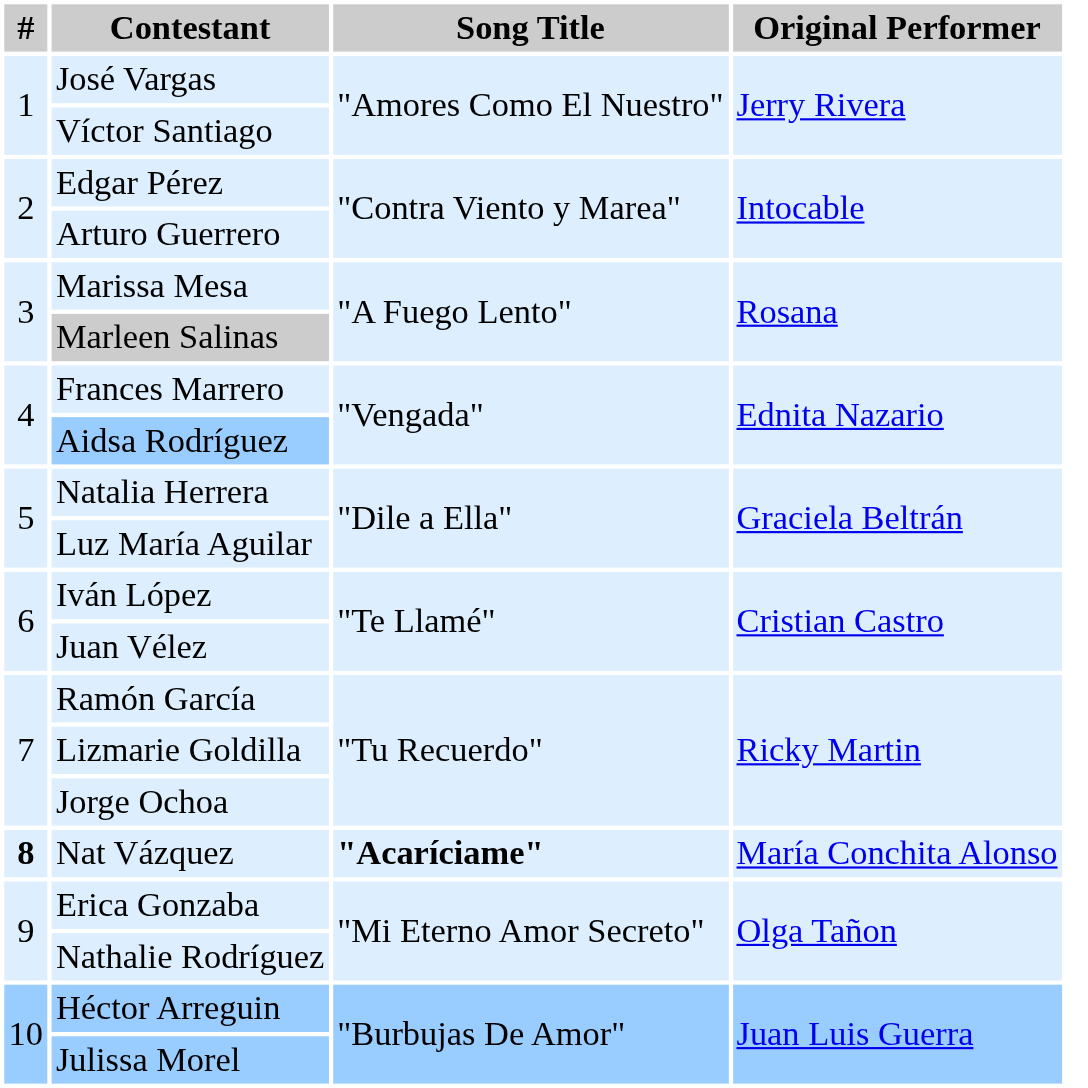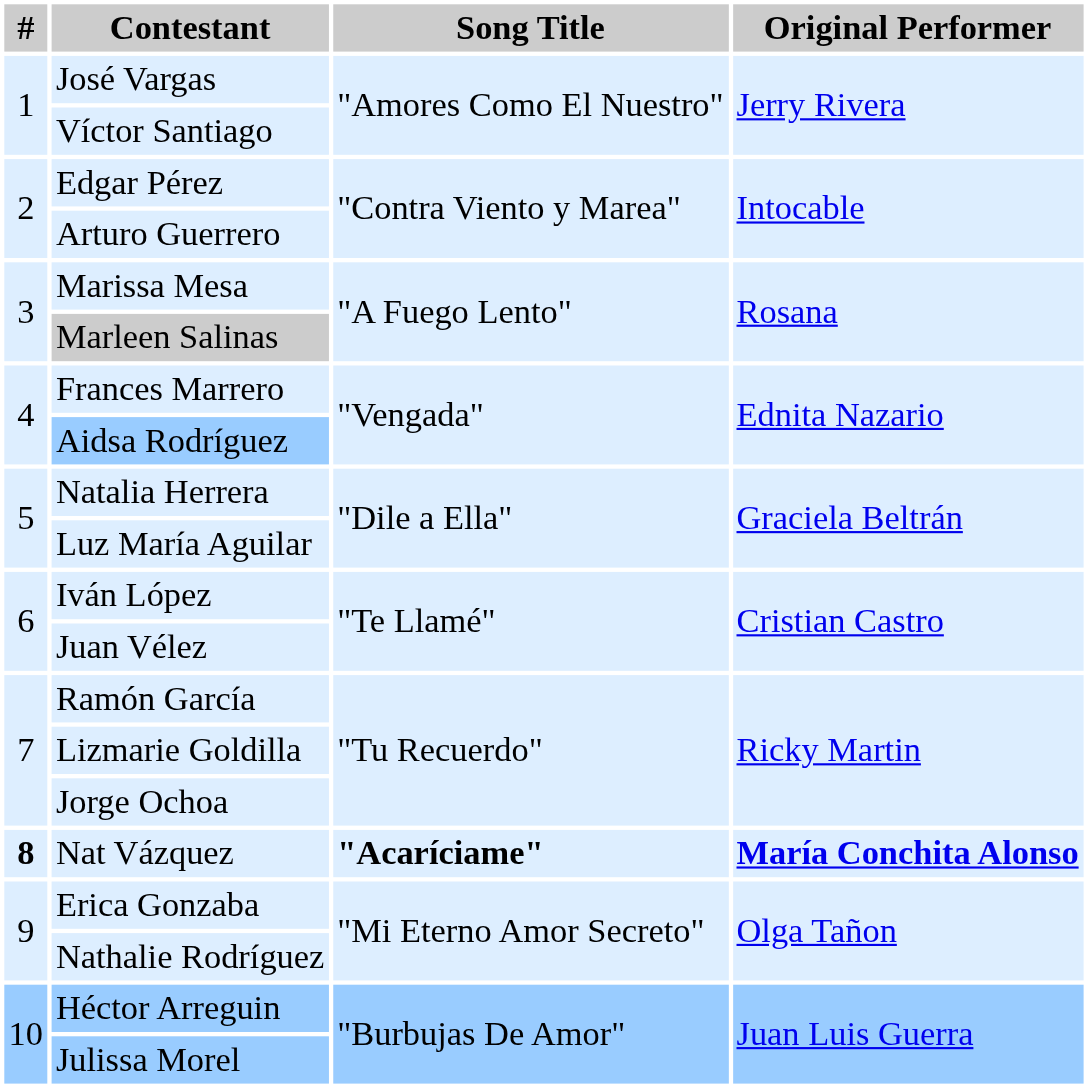Nat Vázquez | Original Performer: normal -> bold
